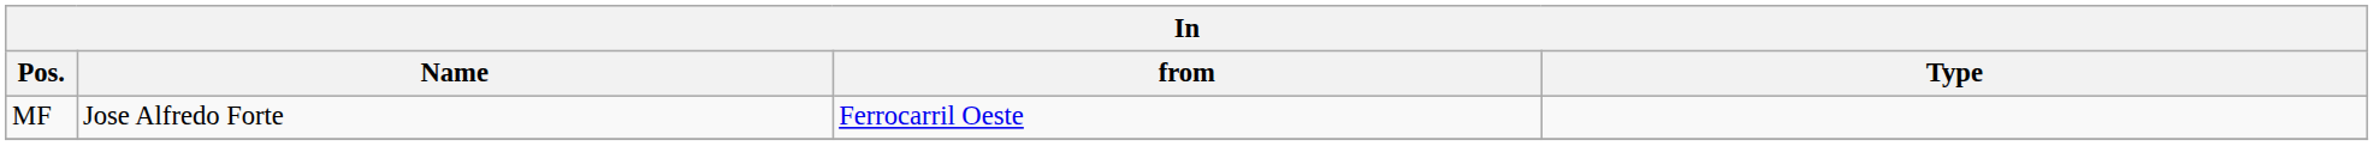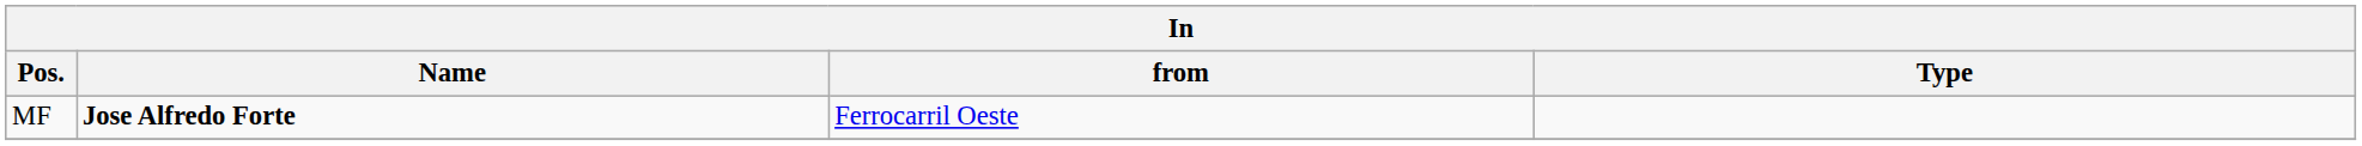MF | Name: normal -> bold
